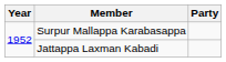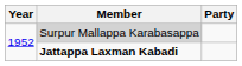Surpur Mallappa Karabasappa | Member: no background -> lightgrey background
Jattappa Laxman Kabadi | Member: normal -> bold
